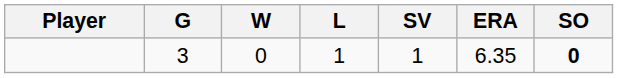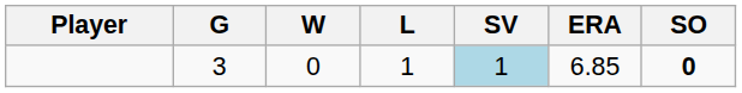row 2 | SV: no background -> lightblue background
row 2 | ERA: 6.35 -> 6.85
